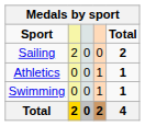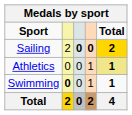Sailing | column 3: normal -> bold
Sailing | column 4: normal -> bold
Sailing | Total: no background -> gold background
Athletics | Total: no background -> khaki background
Swimming | column 2: normal -> bold
